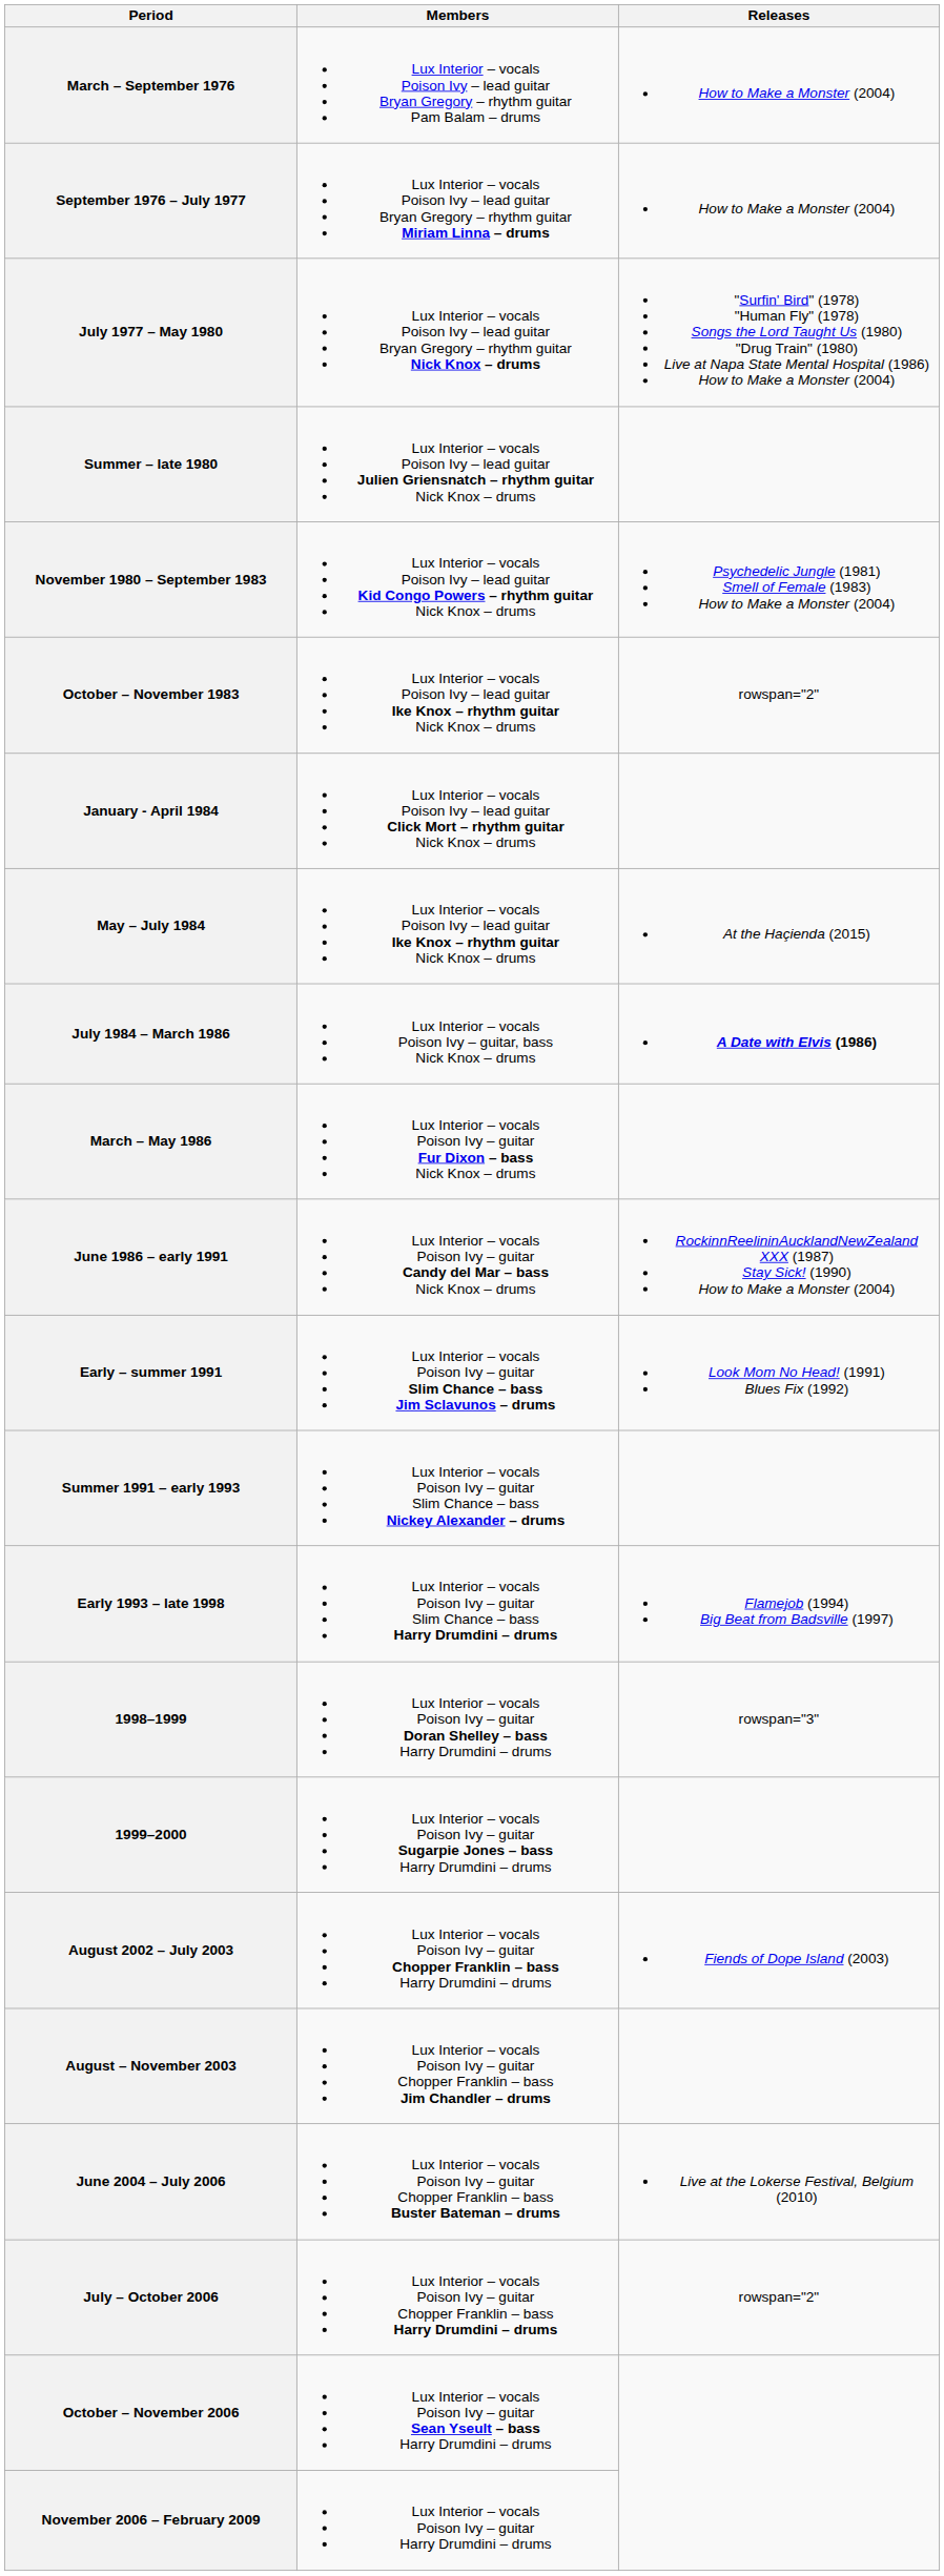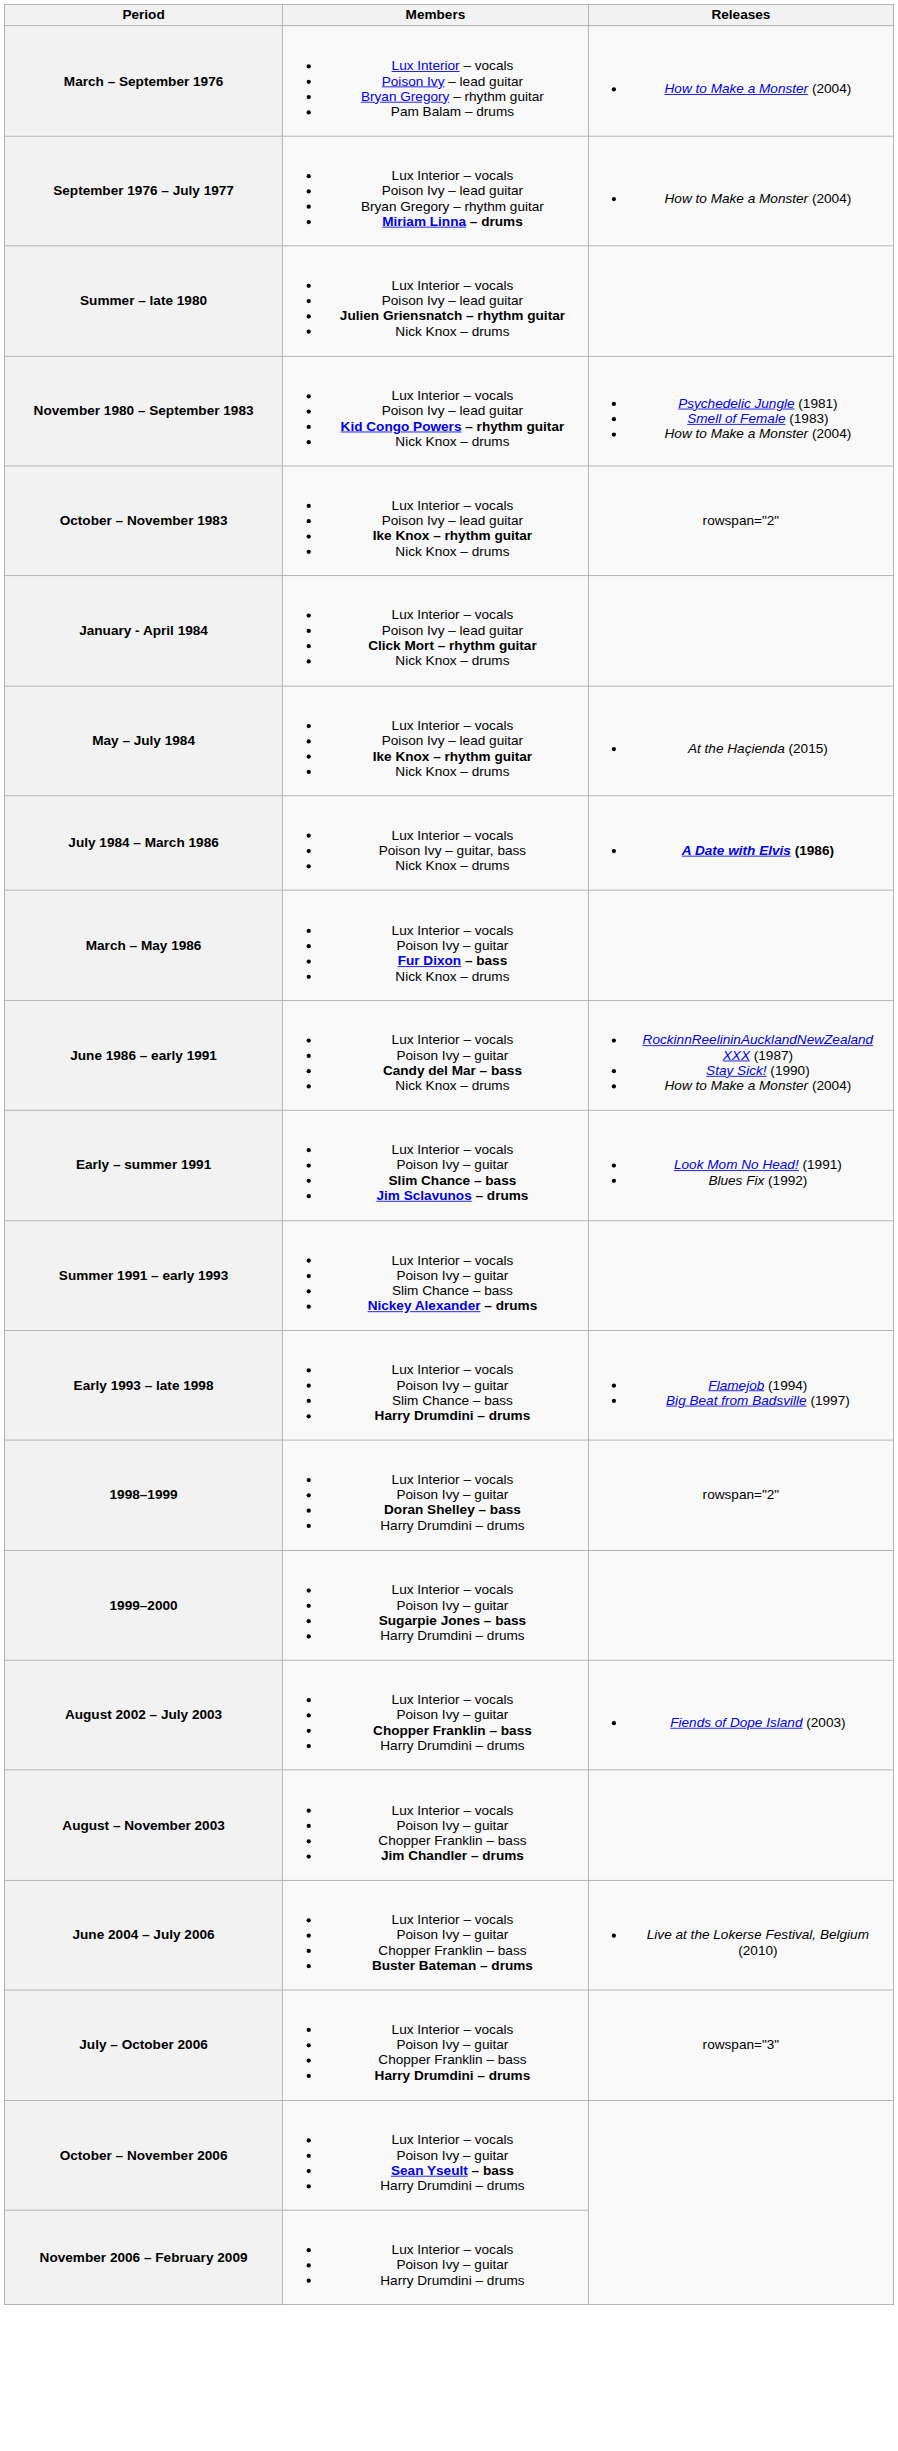- row: July 1977 – May 1980 | Lux Interior – vocals Poison Ivy – lead guitar Bryan Gregory – rhythm guitar Nick Knox – drums | "Surfin' Bird" (1978) "Human Fly" (1978) Songs the Lord Taught Us (1980) "Drug Train" (1980) Live at Napa State Mental Hospital (1986) How to Make a Monster (2004)
1998–1999 | Releases: rowspan="3" -> rowspan="2"
July – October 2006 | Releases: rowspan="2" -> rowspan="3"
